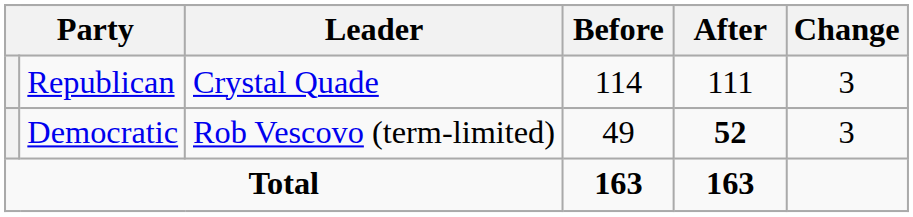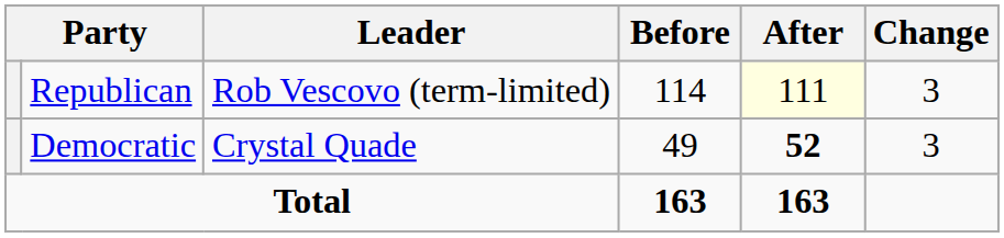Republican | Leader: Crystal Quade -> Rob Vescovo (term-limited)
Republican | After: no background -> lightyellow background
Democratic | Leader: Rob Vescovo (term-limited) -> Crystal Quade
